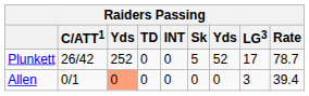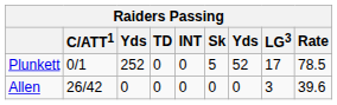Plunkett | C/ATT1: 26/42 -> 0/1
Plunkett | Rate: 78.7 -> 78.5
Allen | C/ATT1: 0/1 -> 26/42
Allen | column 3: lightsalmon background -> no background
Allen | Rate: 39.4 -> 39.6
